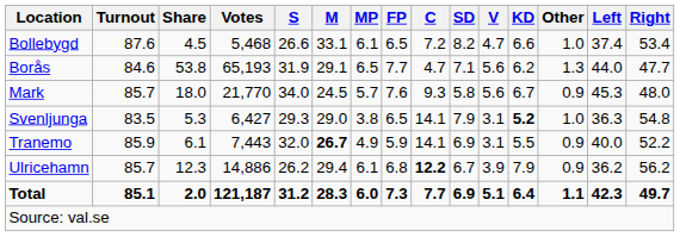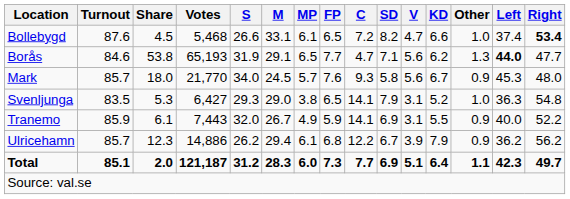Bollebygd | Right: normal -> bold
Borås | Left: normal -> bold
Svenljunga | KD: bold -> normal
Tranemo | M: bold -> normal
Ulricehamn | C: bold -> normal
